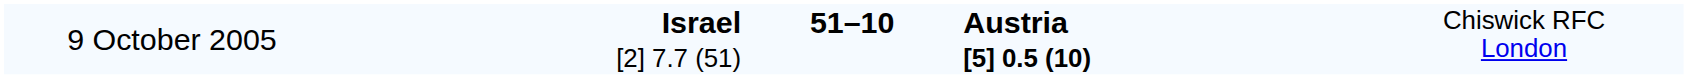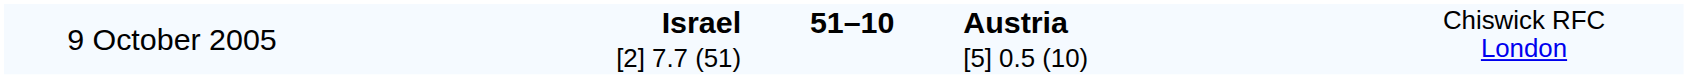[2] 7.7 (51) | column 4: bold -> normal
